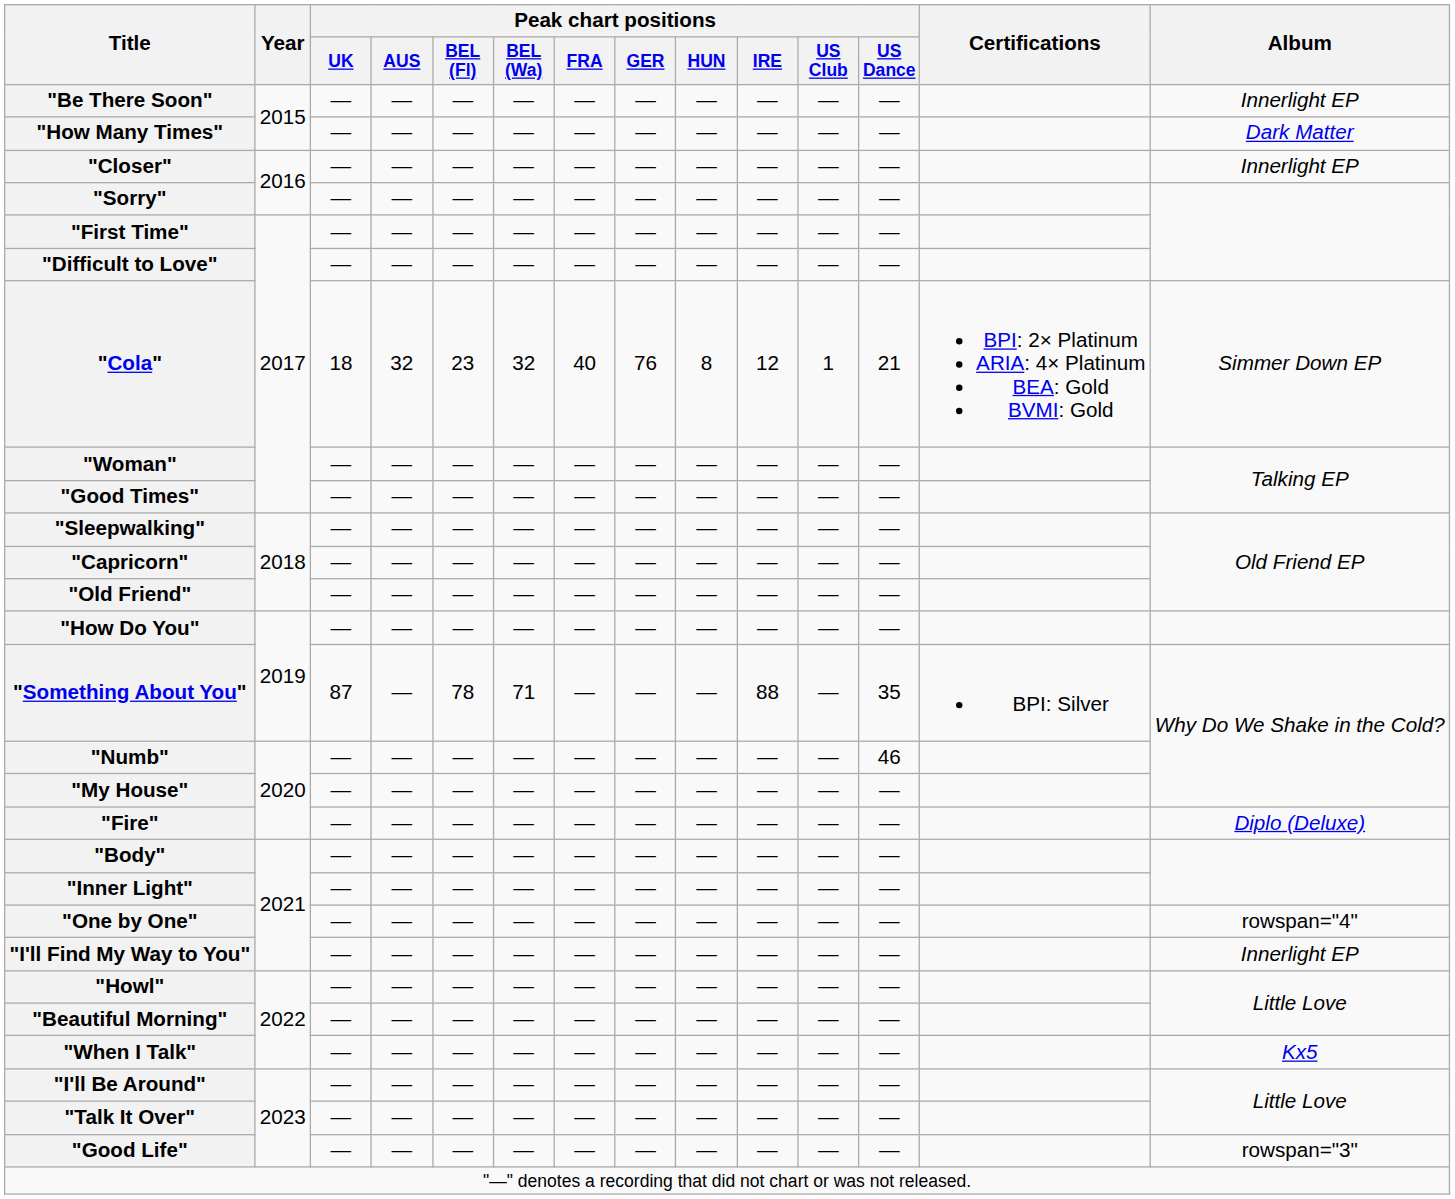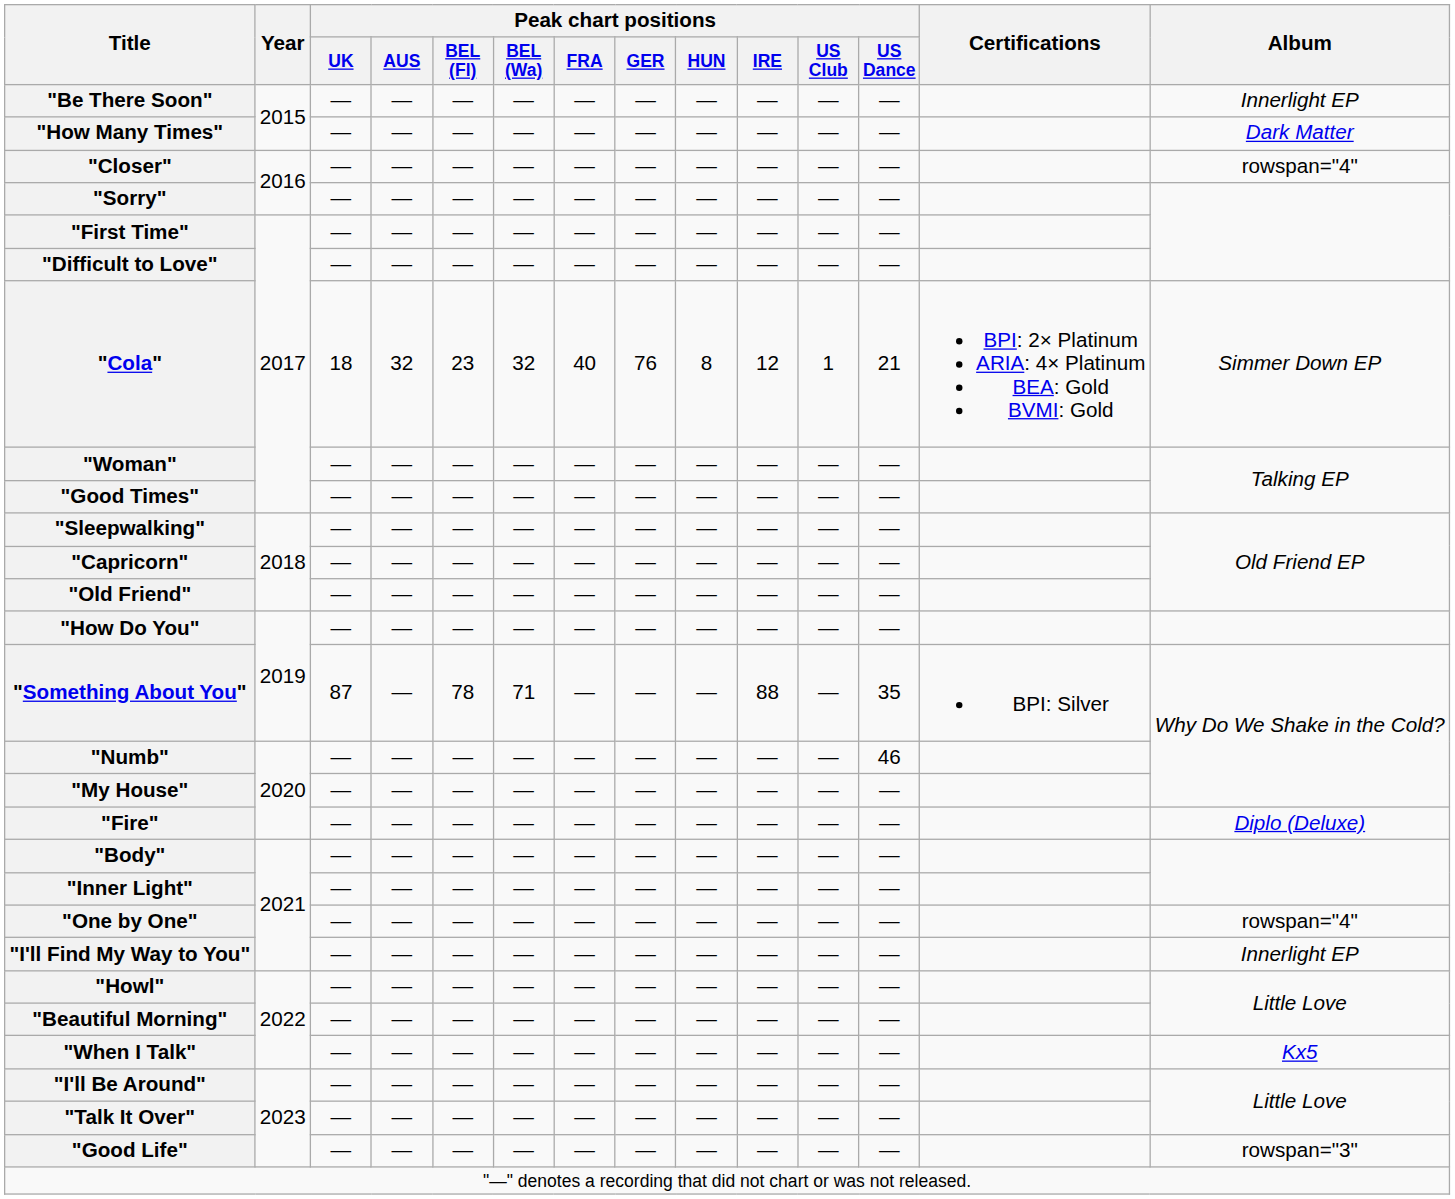"Closer" | Album: Innerlight EP -> rowspan="4"
